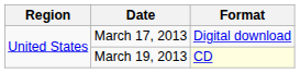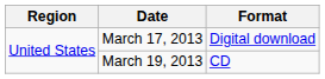March 19, 2013 | Format: lightyellow background -> no background
